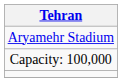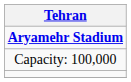row 2 | column 1: normal -> bold
